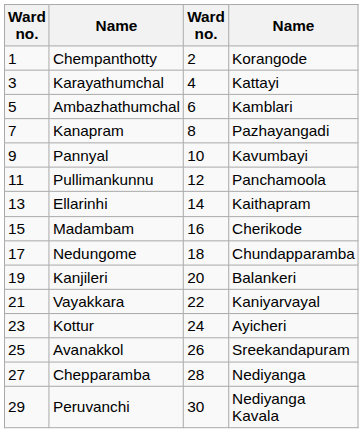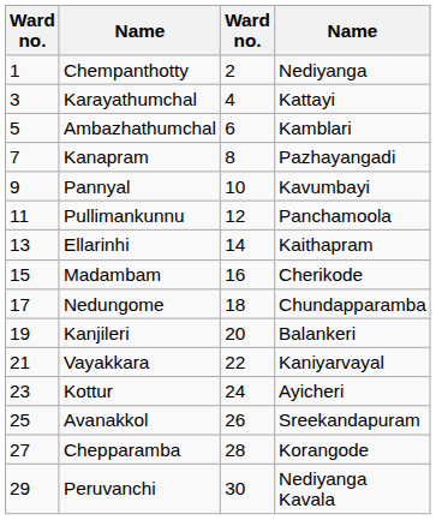Chempanthotty | column 4: Korangode -> Nediyanga
Chepparamba | column 4: Nediyanga -> Korangode
